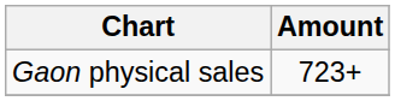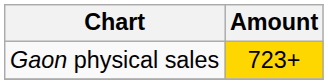Gaon physical sales | Amount: no background -> gold background
